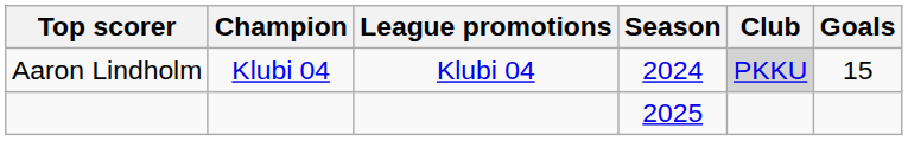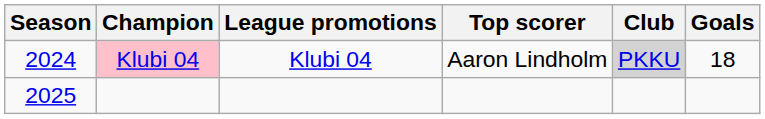columns swapped: Season <-> Top scorer
row 2 | Champion: no background -> pink background
row 2 | Goals: 15 -> 18
